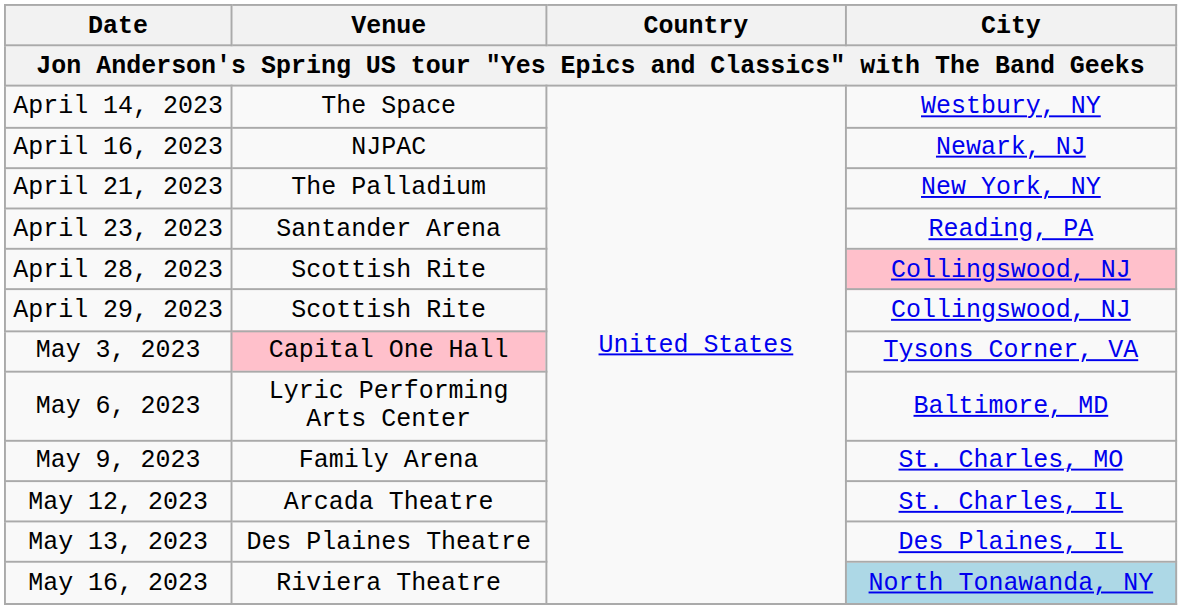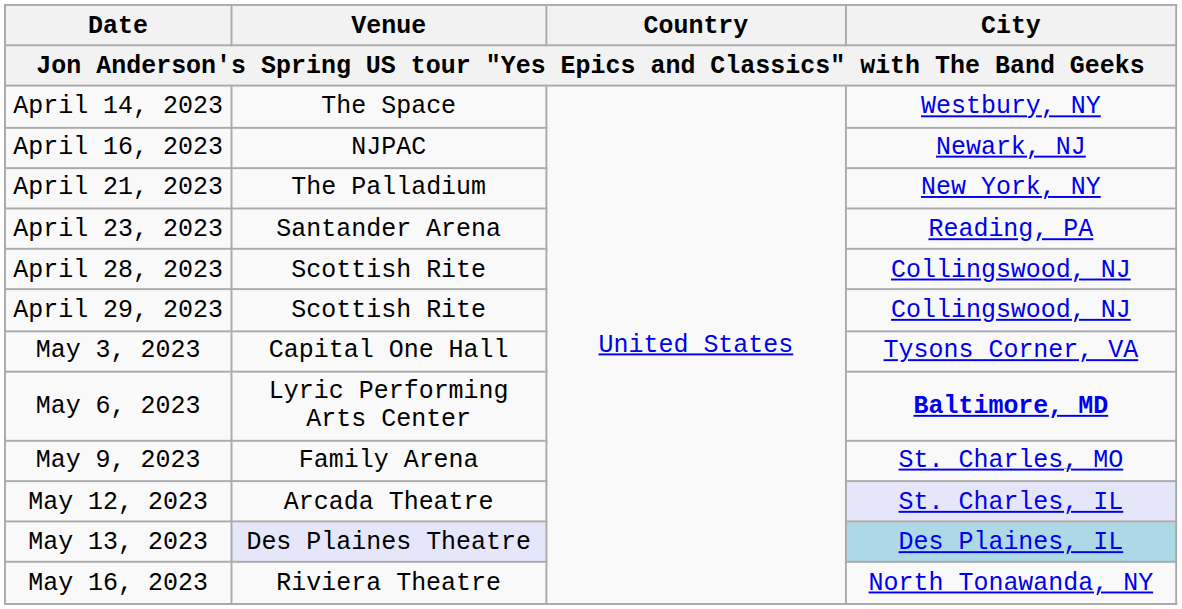April 28, 2023 | City: pink background -> no background
May 3, 2023 | Venue: pink background -> no background
May 6, 2023 | City: normal -> bold
May 12, 2023 | City: no background -> lavender background
May 13, 2023 | Venue: no background -> lavender background
May 13, 2023 | City: no background -> lightblue background
May 16, 2023 | City: lightblue background -> no background
